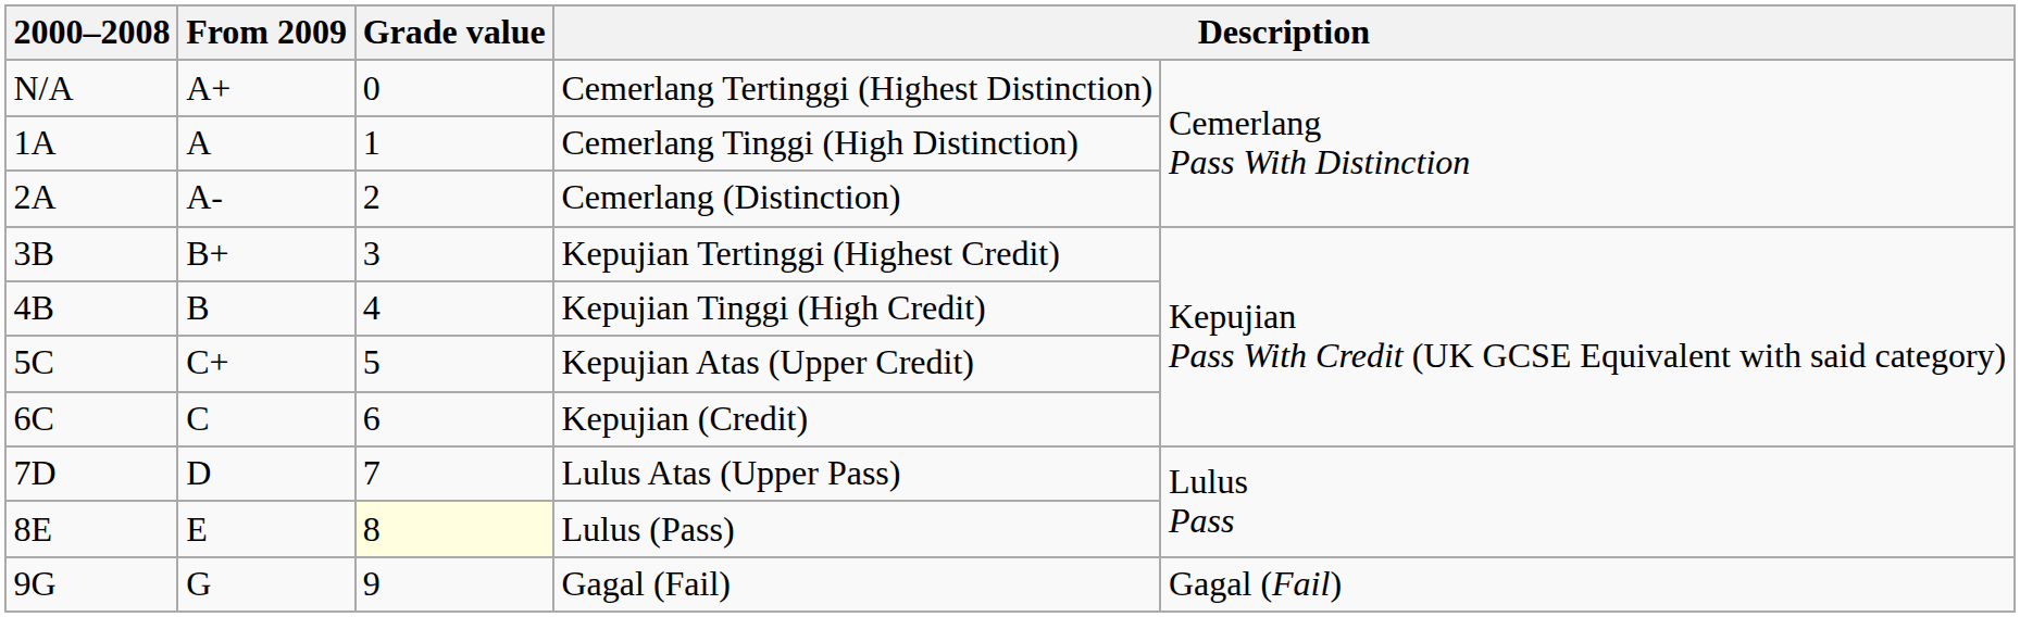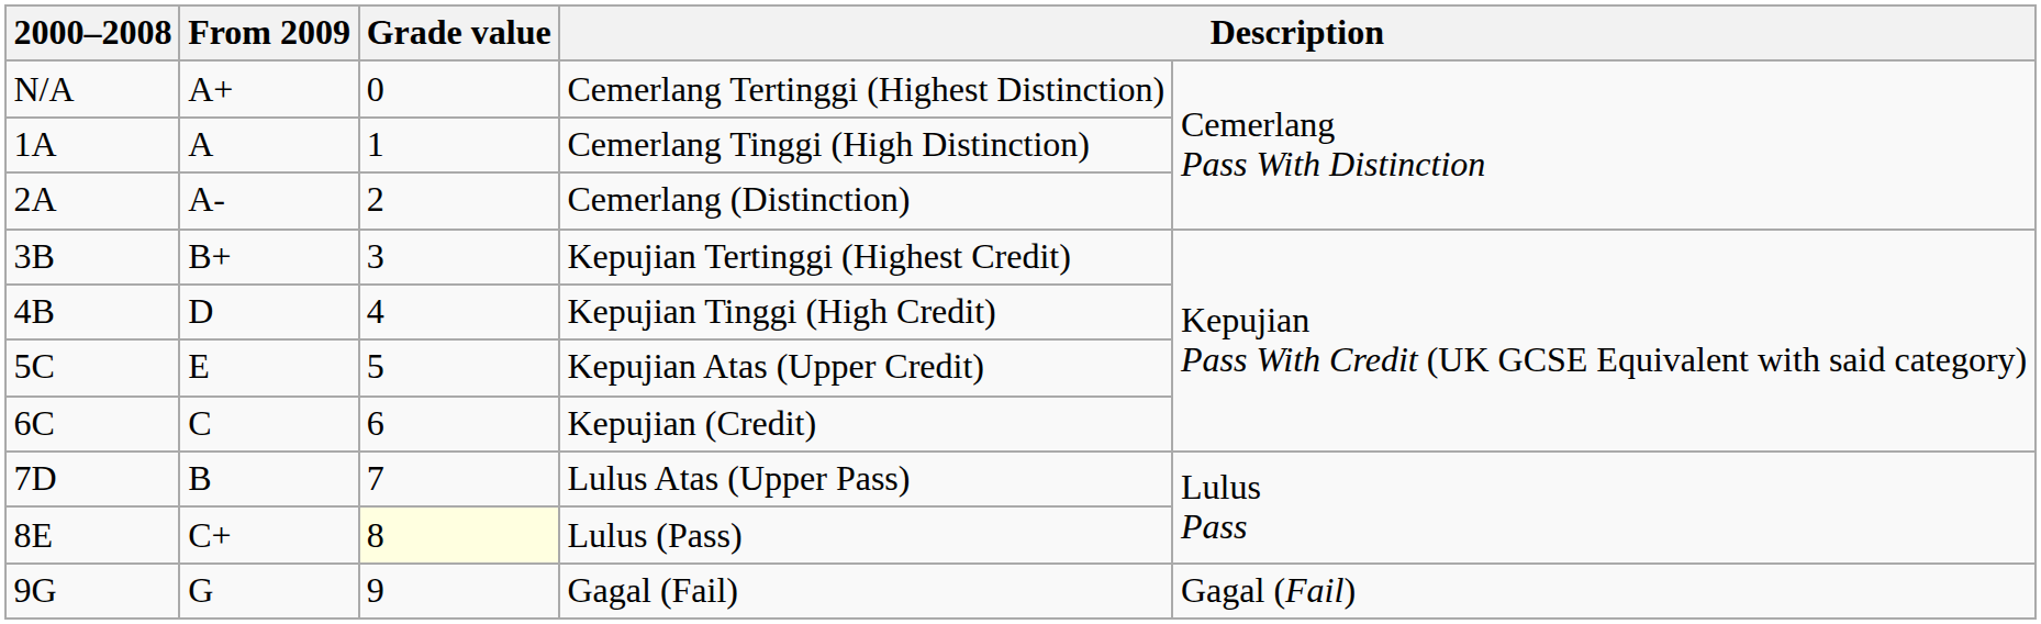Kepujian Tinggi (High Credit) | From 2009: B -> D
Kepujian Atas (Upper Credit) | From 2009: C+ -> E
Lulus Atas (Upper Pass) | From 2009: D -> B
Lulus (Pass) | From 2009: E -> C+
